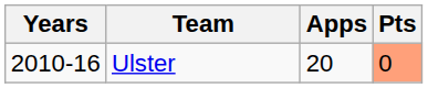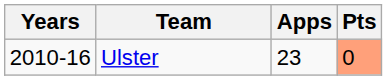Ulster | Apps: 20 -> 23
